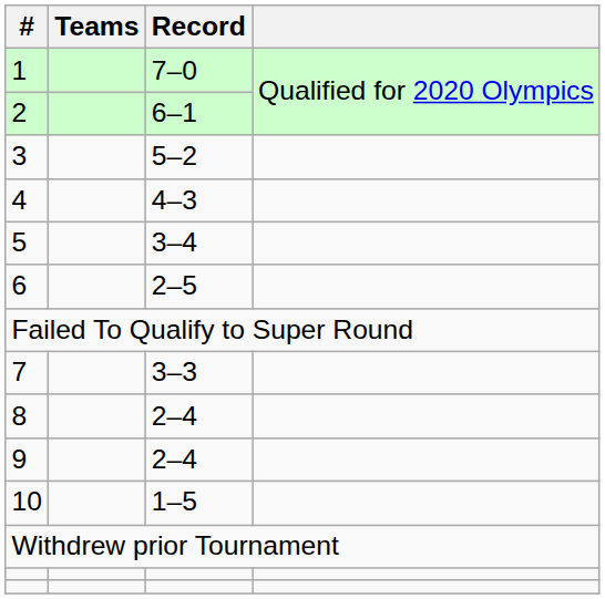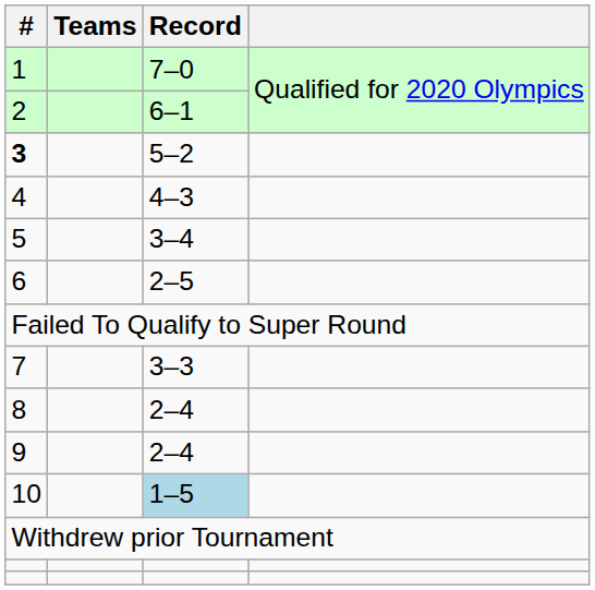3 | #: normal -> bold
10 | Record: no background -> lightblue background
